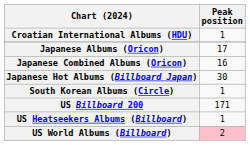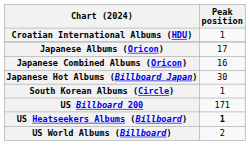US Heatseekers Albums (Billboard) | Peak position: normal -> bold
US World Albums (Billboard) | Peak position: pink background -> no background
